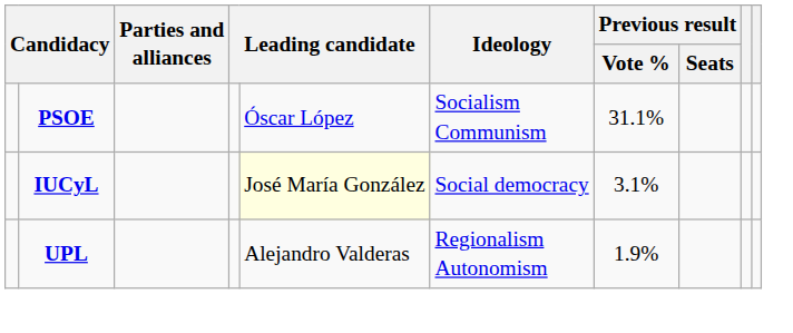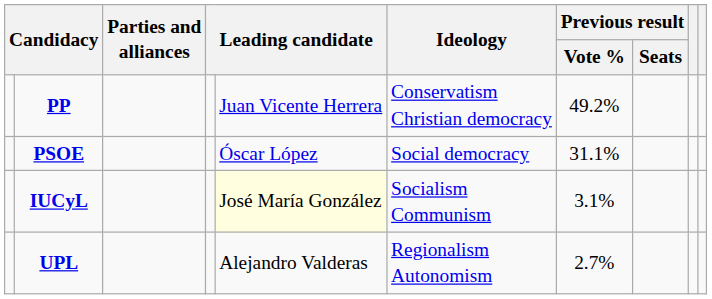+ row: PP | Juan Vicente Herrera | Conservatism Christian democracy | 49.2%
PSOE | Ideology: Socialism Communism -> Social democracy
IUCyL | Ideology: Social democracy -> Socialism Communism
UPL | Previous result / Vote %: 1.9% -> 2.7%
